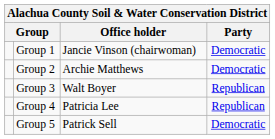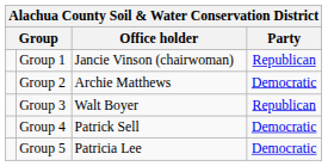Group 1 | Party: Democratic -> Republican
Group 4 | Office holder: Patricia Lee -> Patrick Sell
Group 4 | Party: Republican -> Democratic
Group 5 | Office holder: Patrick Sell -> Patricia Lee
